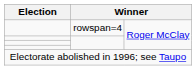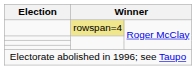rowspan=4 | column 2: no background -> khaki background
